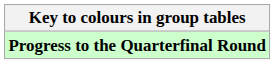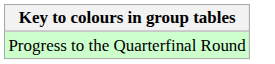row 2 | column 1: bold -> normal
